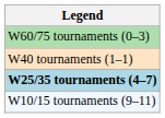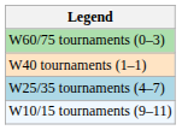row 4 | column 1: bold -> normal
